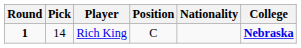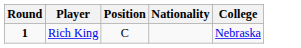- column: Pick | 14
Rich King | College: bold -> normal
